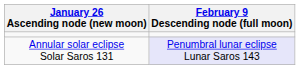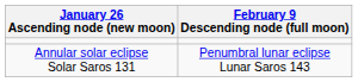Annular solar eclipse Solar Saros 131 | February 9 Descending node (full moon): lavender background -> no background
